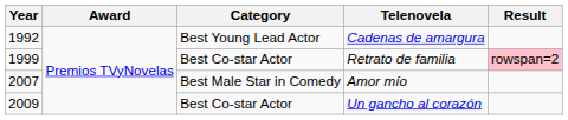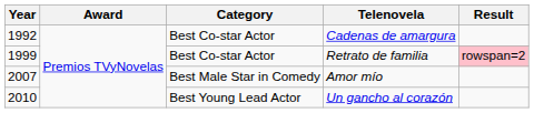Cadenas de amargura | Category: Best Young Lead Actor -> Best Co-star Actor
Un gancho al corazón | Year: 2009 -> 2010
Un gancho al corazón | Category: Best Co-star Actor -> Best Young Lead Actor
